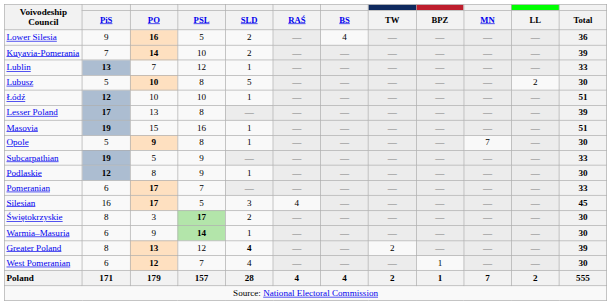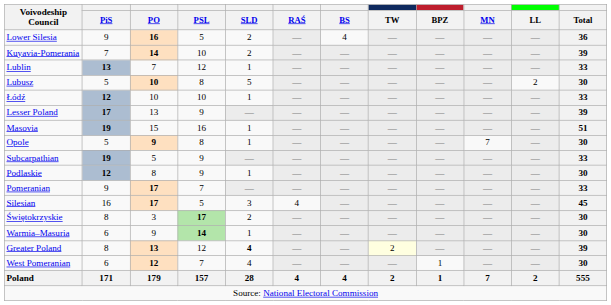Łódź | Total: 51 -> 33
Lesser Poland | PSL: 8 -> 9
Pomeranian | PiS: 6 -> 9
Greater Poland | TW: no background -> lightyellow background
